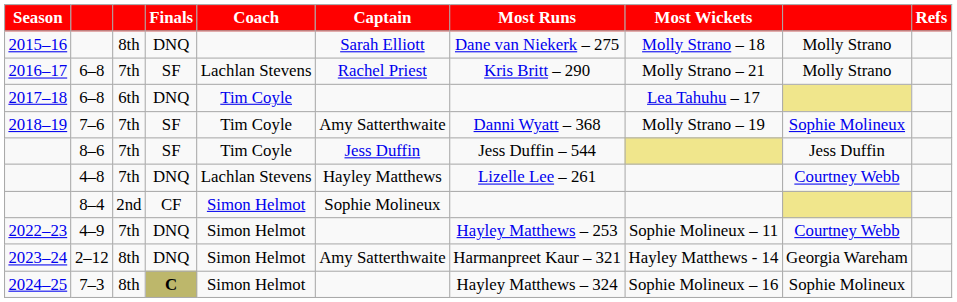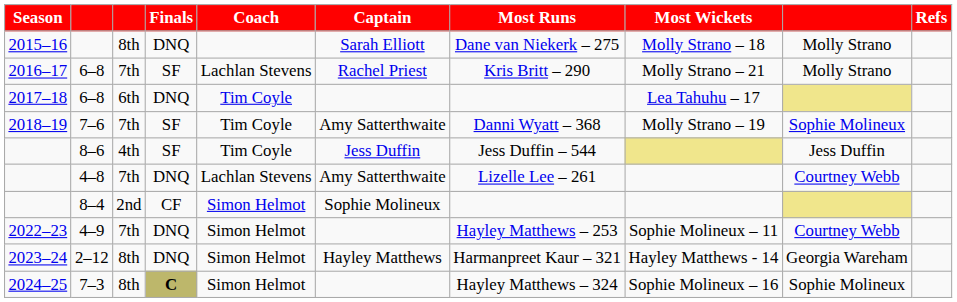8–6 | column 3: 7th -> 4th
4–8 | Captain: Hayley Matthews -> Amy Satterthwaite
2–12 | Captain: Amy Satterthwaite -> Hayley Matthews
